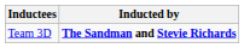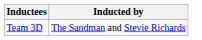Team 3D | Inducted by: bold -> normal
